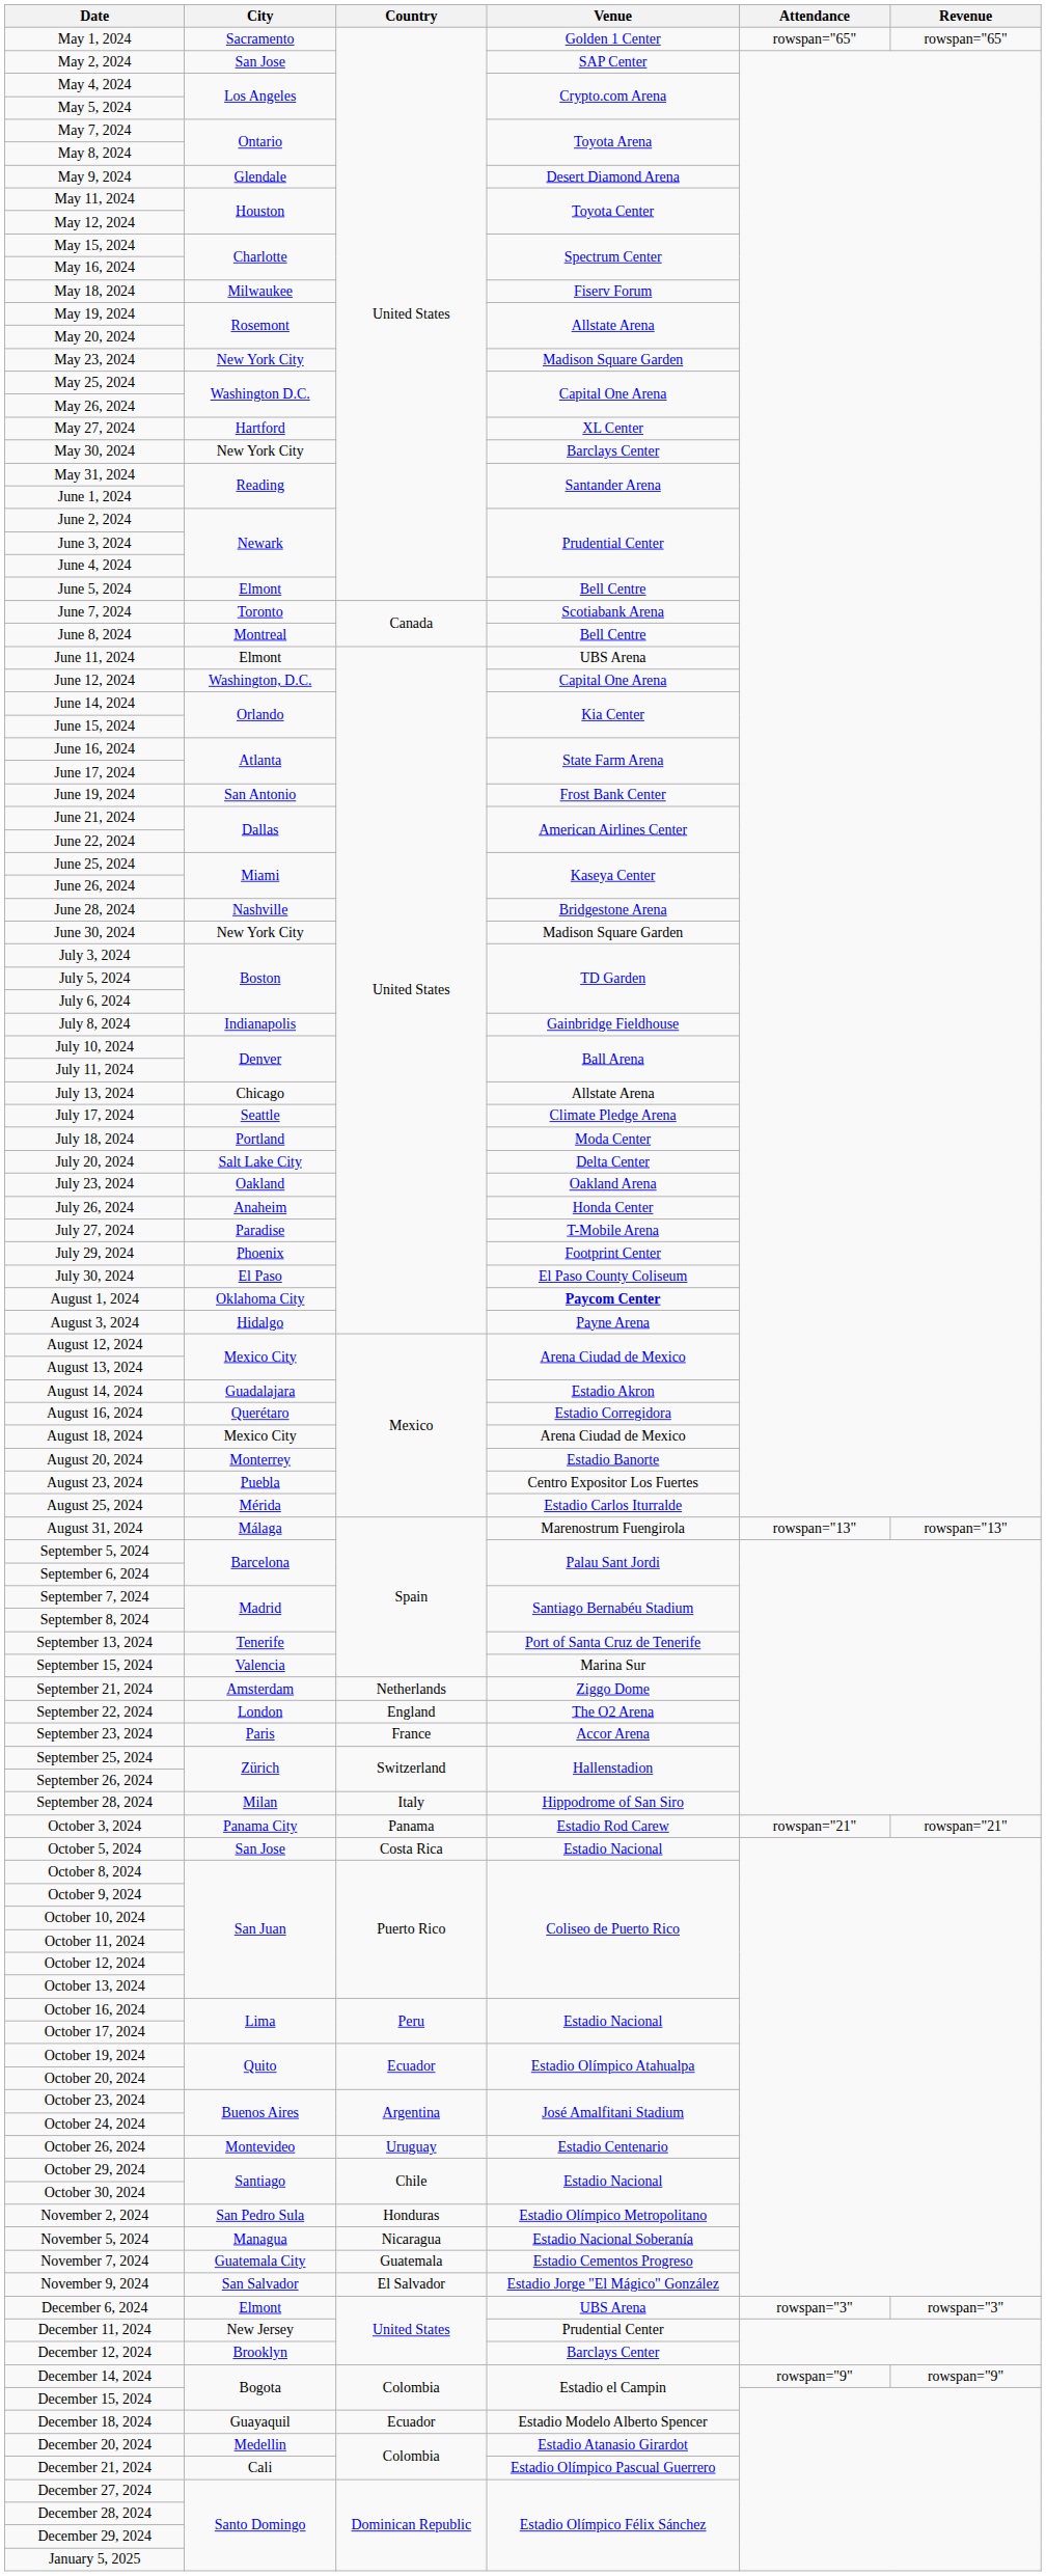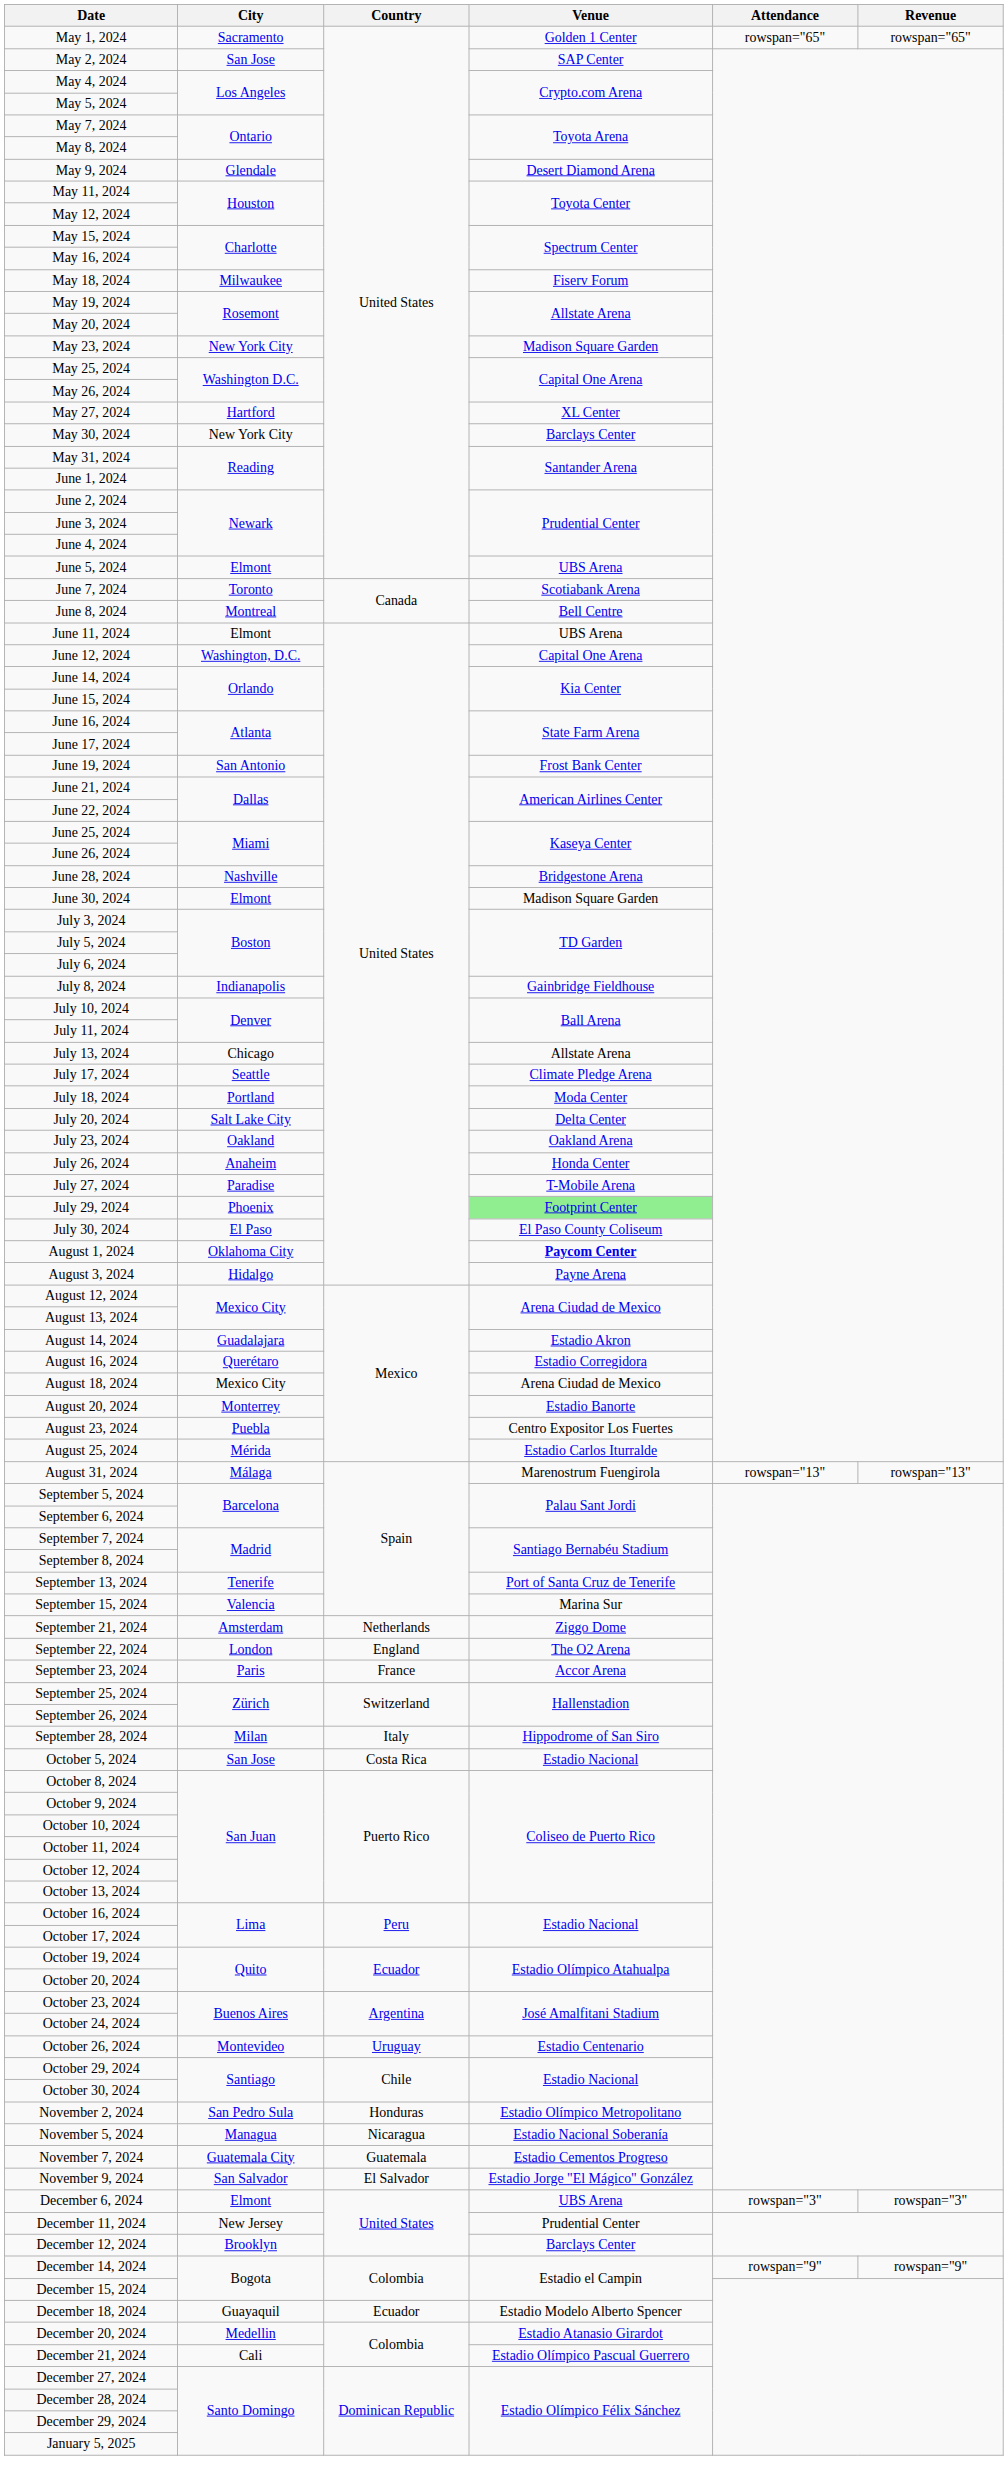June 5, 2024 | Venue: Bell Centre -> UBS Arena
June 30, 2024 | City: New York City -> Elmont
July 29, 2024 | Venue: no background -> lightgreen background
- row: October 3, 2024 | Panama City | Panama | Estadio Rod Carew | rowspan="21" | rowspan="21"
